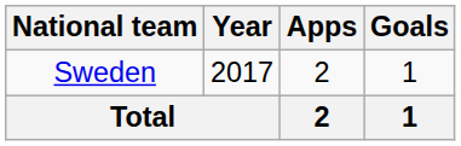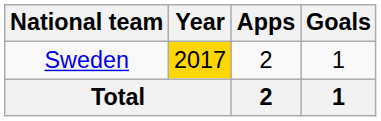Sweden | Year: no background -> gold background
